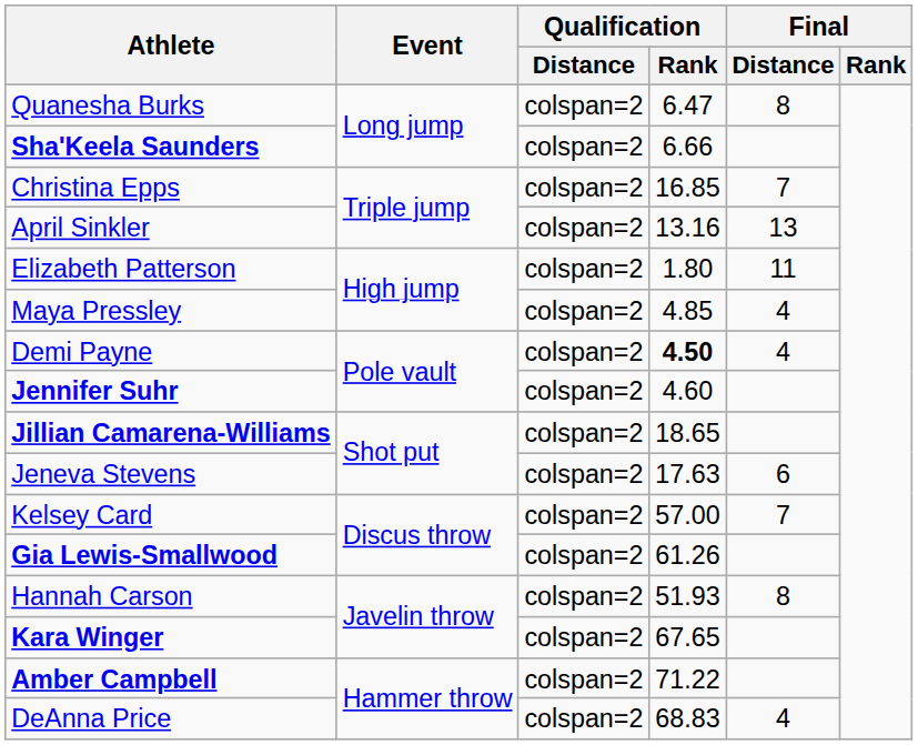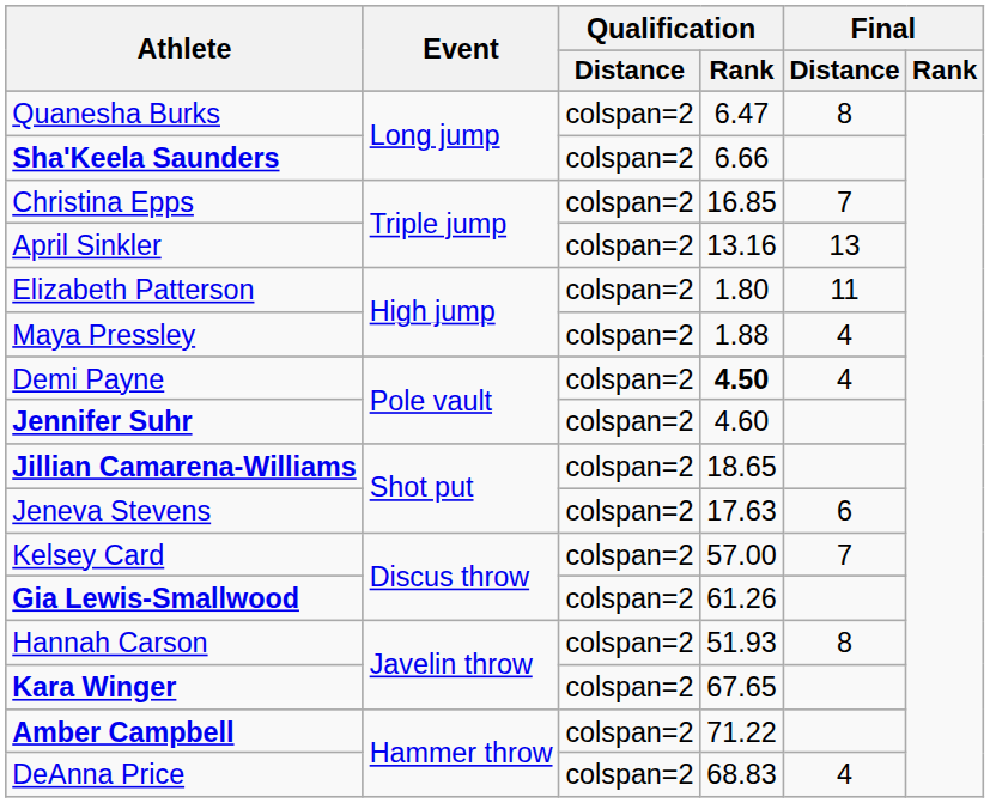Maya Pressley | Qualification / Rank: 4.85 -> 1.88
